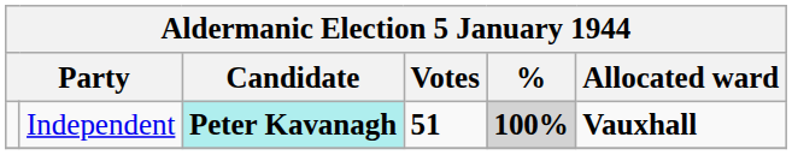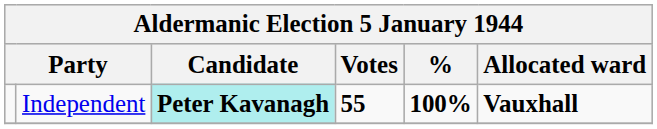Independent | Votes: 51 -> 55
Independent | %: lightgrey background -> no background
